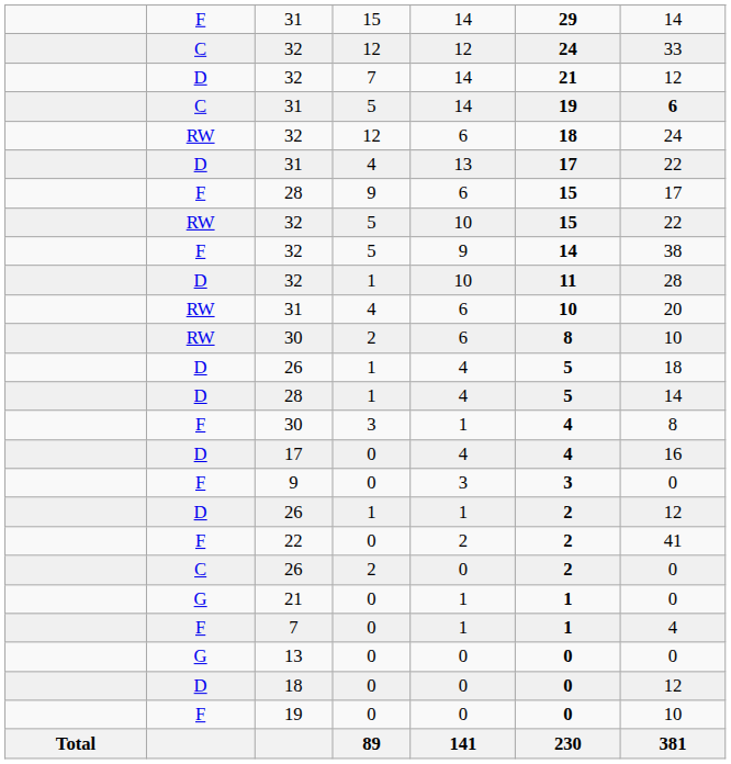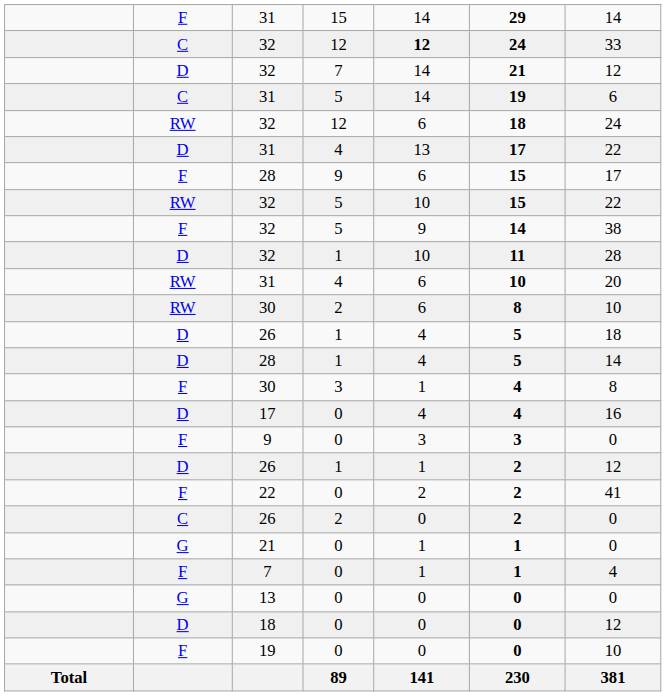C / 32 | column 5: normal -> bold
C / 31 | column 7: bold -> normal
